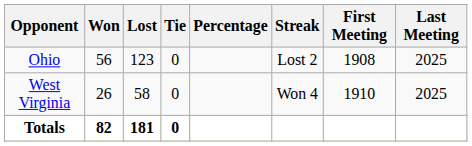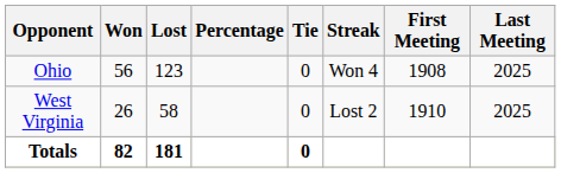columns swapped: Tie <-> Percentage
Ohio | Streak: Lost 2 -> Won 4
West Virginia | Streak: Won 4 -> Lost 2
